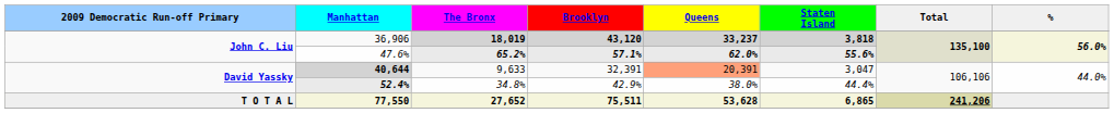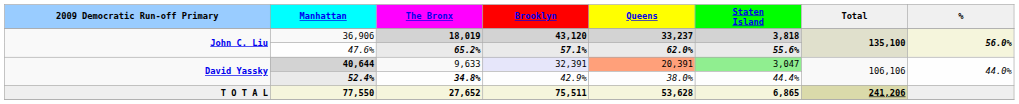40,644 | Brooklyn: no background -> lavender background
40,644 | Staten Island: no background -> lightgreen background
52.4% | The Bronx: normal -> bold
